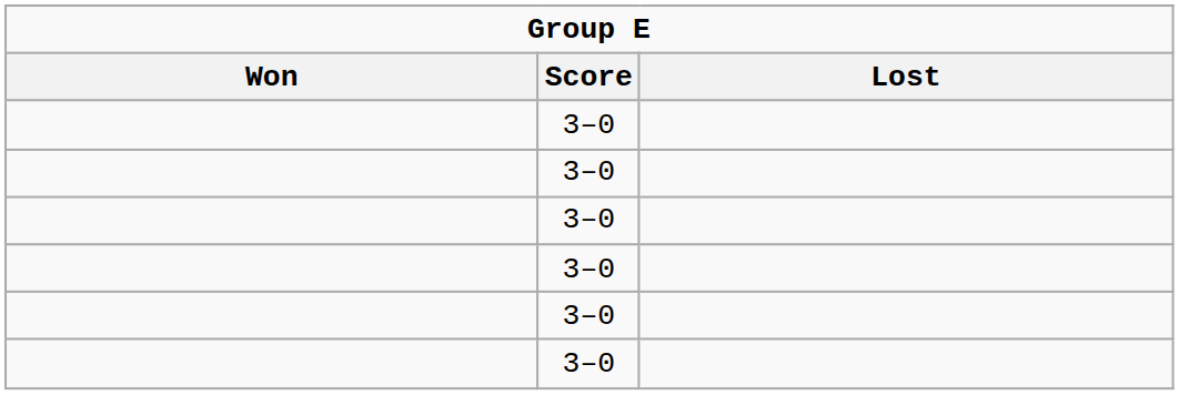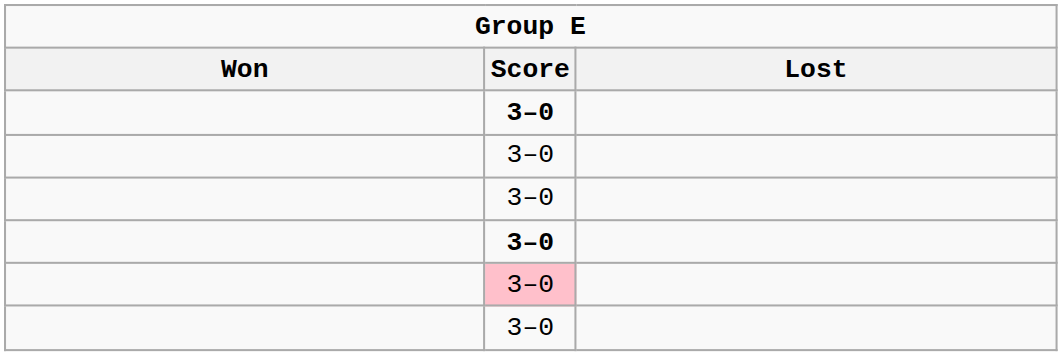row 3 | Score: normal -> bold
row 6 | Score: normal -> bold
row 7 | Score: no background -> pink background
